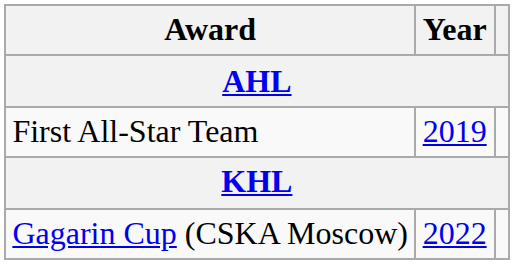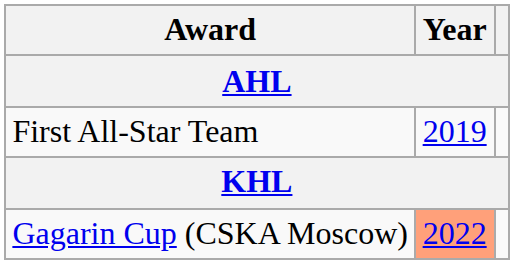Gagarin Cup (CSKA Moscow) | Year: no background -> lightsalmon background
